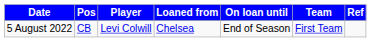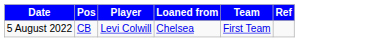- column: On loan until | End of Season
